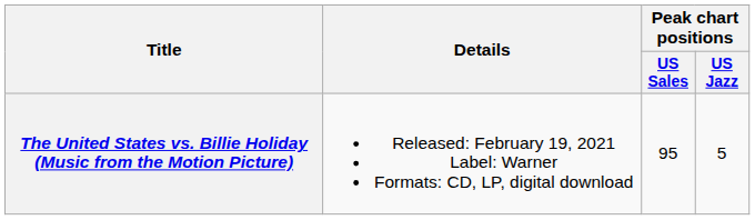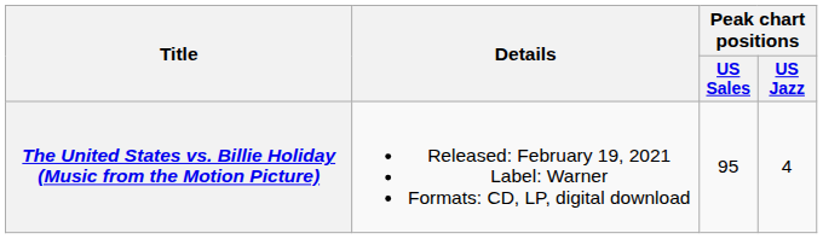row 3 | Peak chart positions / US Jazz: 5 -> 4
